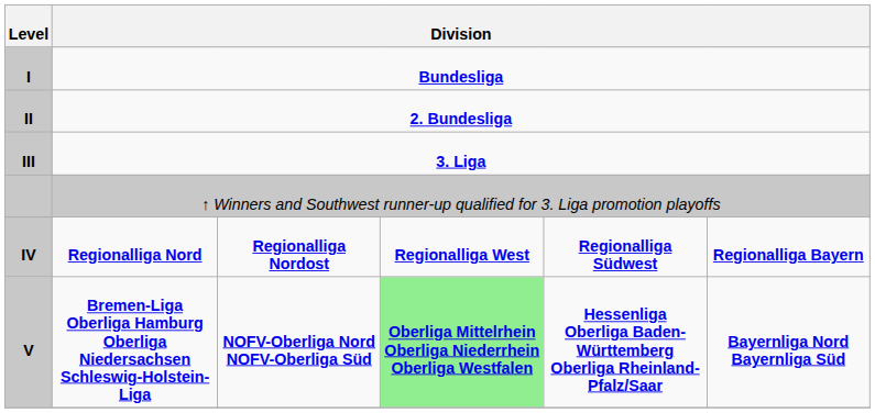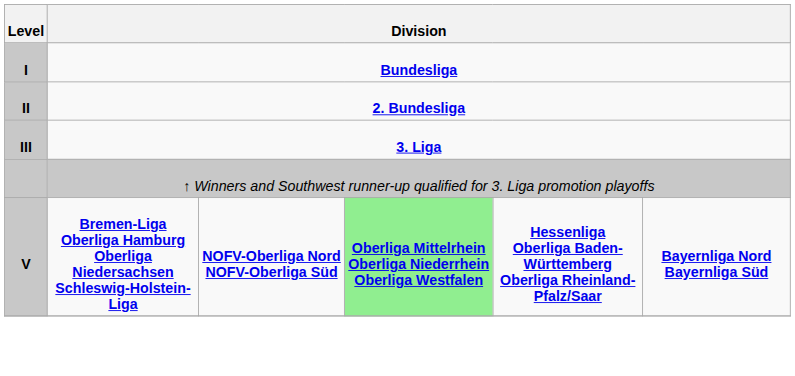- row: IV | Regionalliga Nord | Regionalliga Nordost | Regionalliga West | Regionalliga Südwest | Regionalliga Bayern
